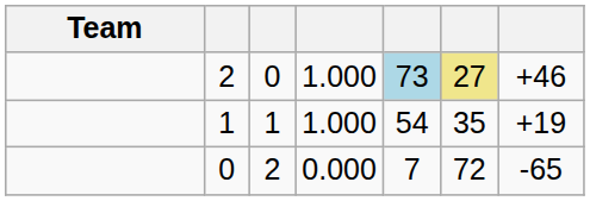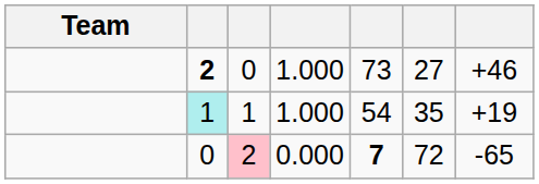row 2 | column 2: normal -> bold
row 2 | column 5: lightblue background -> no background
row 2 | column 6: khaki background -> no background
row 3 | column 2: no background -> paleturquoise background
row 4 | column 3: no background -> pink background
row 4 | column 5: normal -> bold
